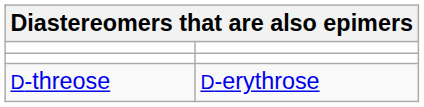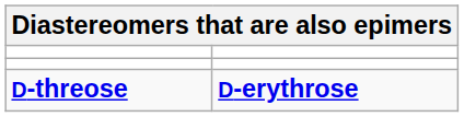row 4 | column 1: normal -> bold
row 4 | column 2: normal -> bold
